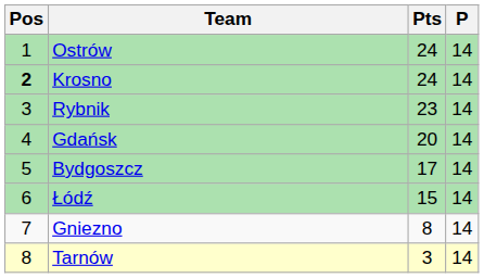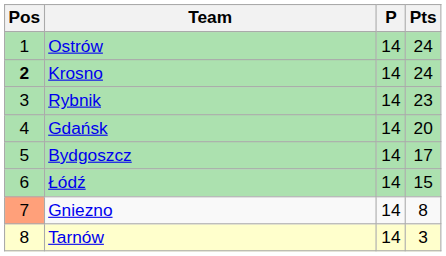columns swapped: P <-> Pts
Gniezno | Pos: no background -> lightsalmon background
